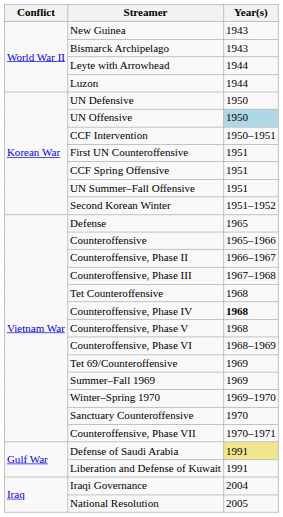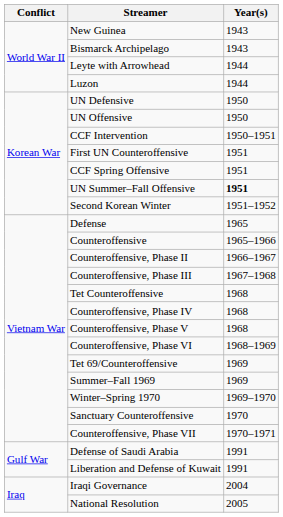UN Offensive | Year(s): lightblue background -> no background
UN Summer–Fall Offensive | Year(s): normal -> bold
Counteroffensive, Phase IV | Year(s): bold -> normal
Defense of Saudi Arabia | Year(s): khaki background -> no background
